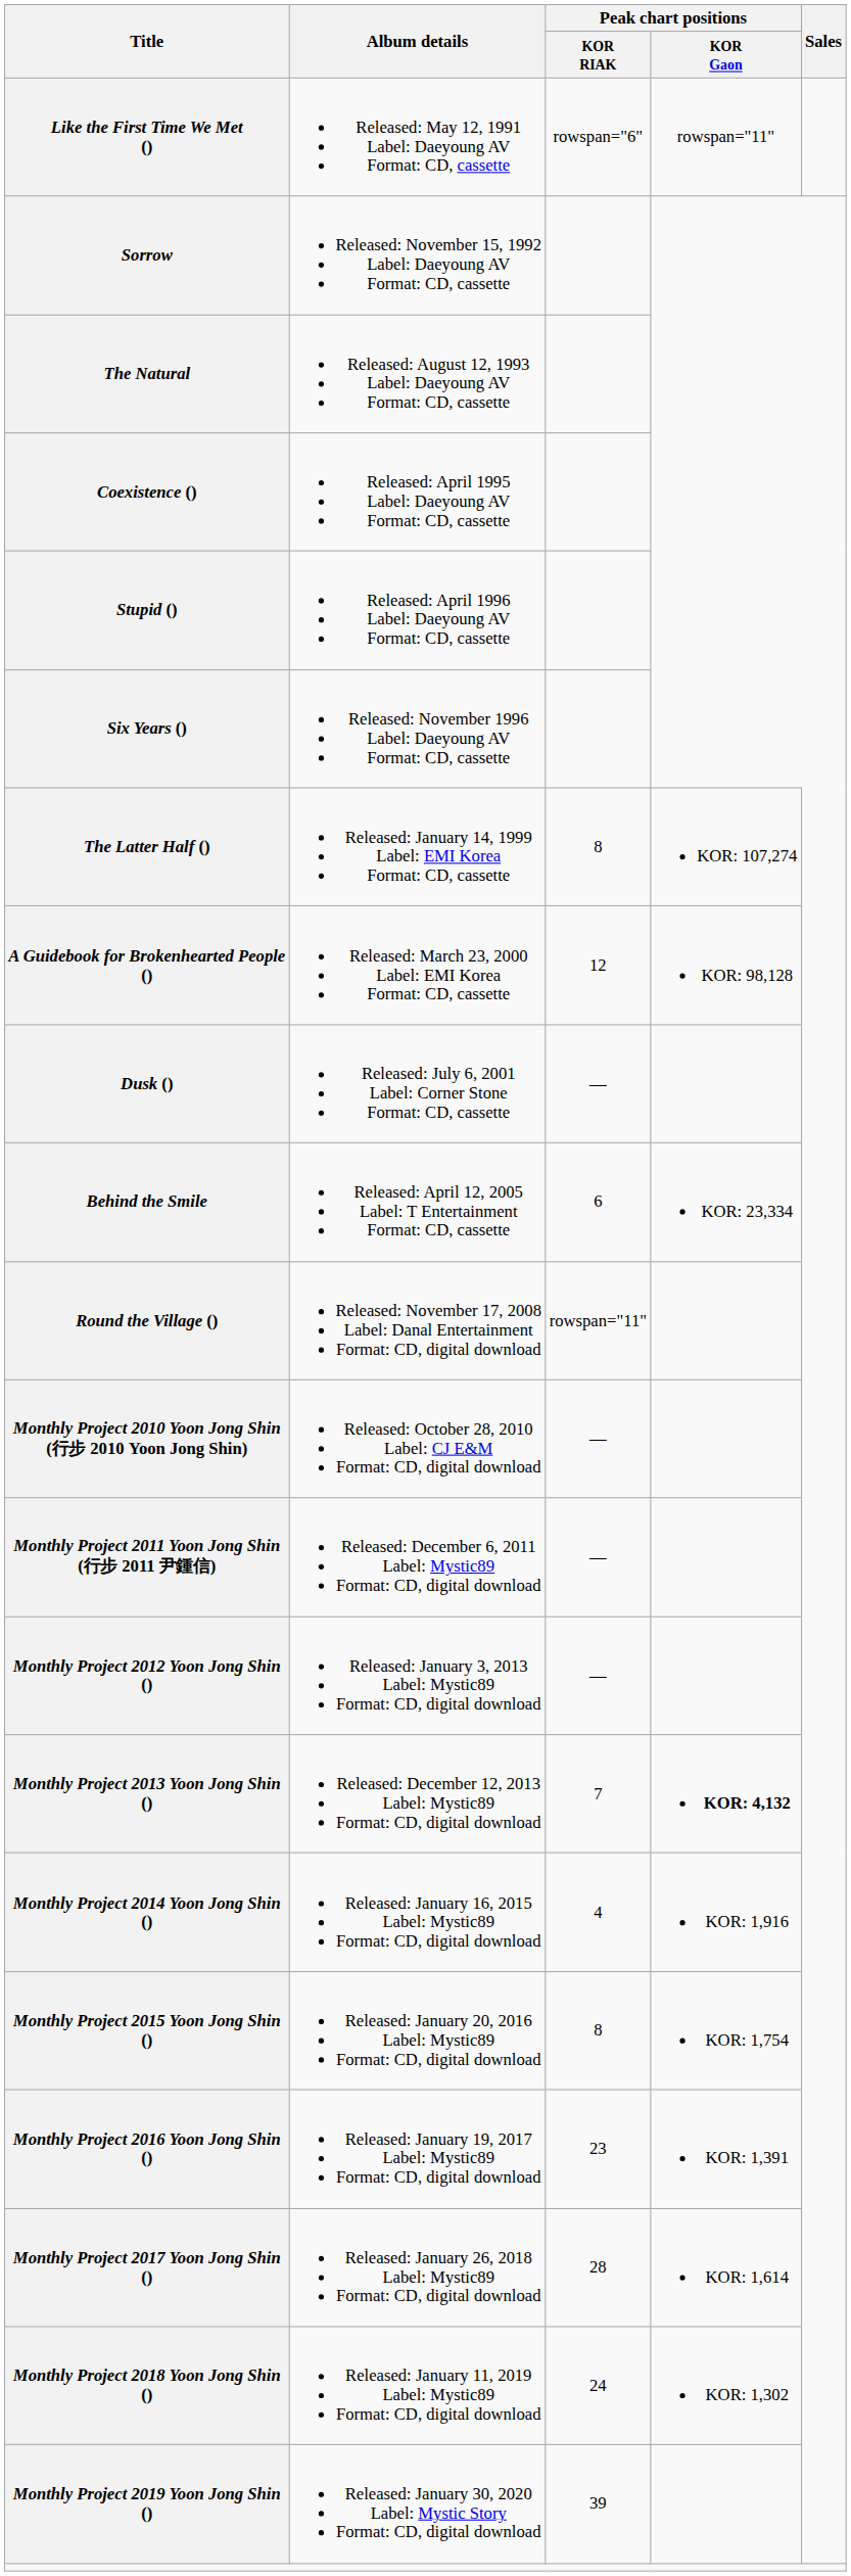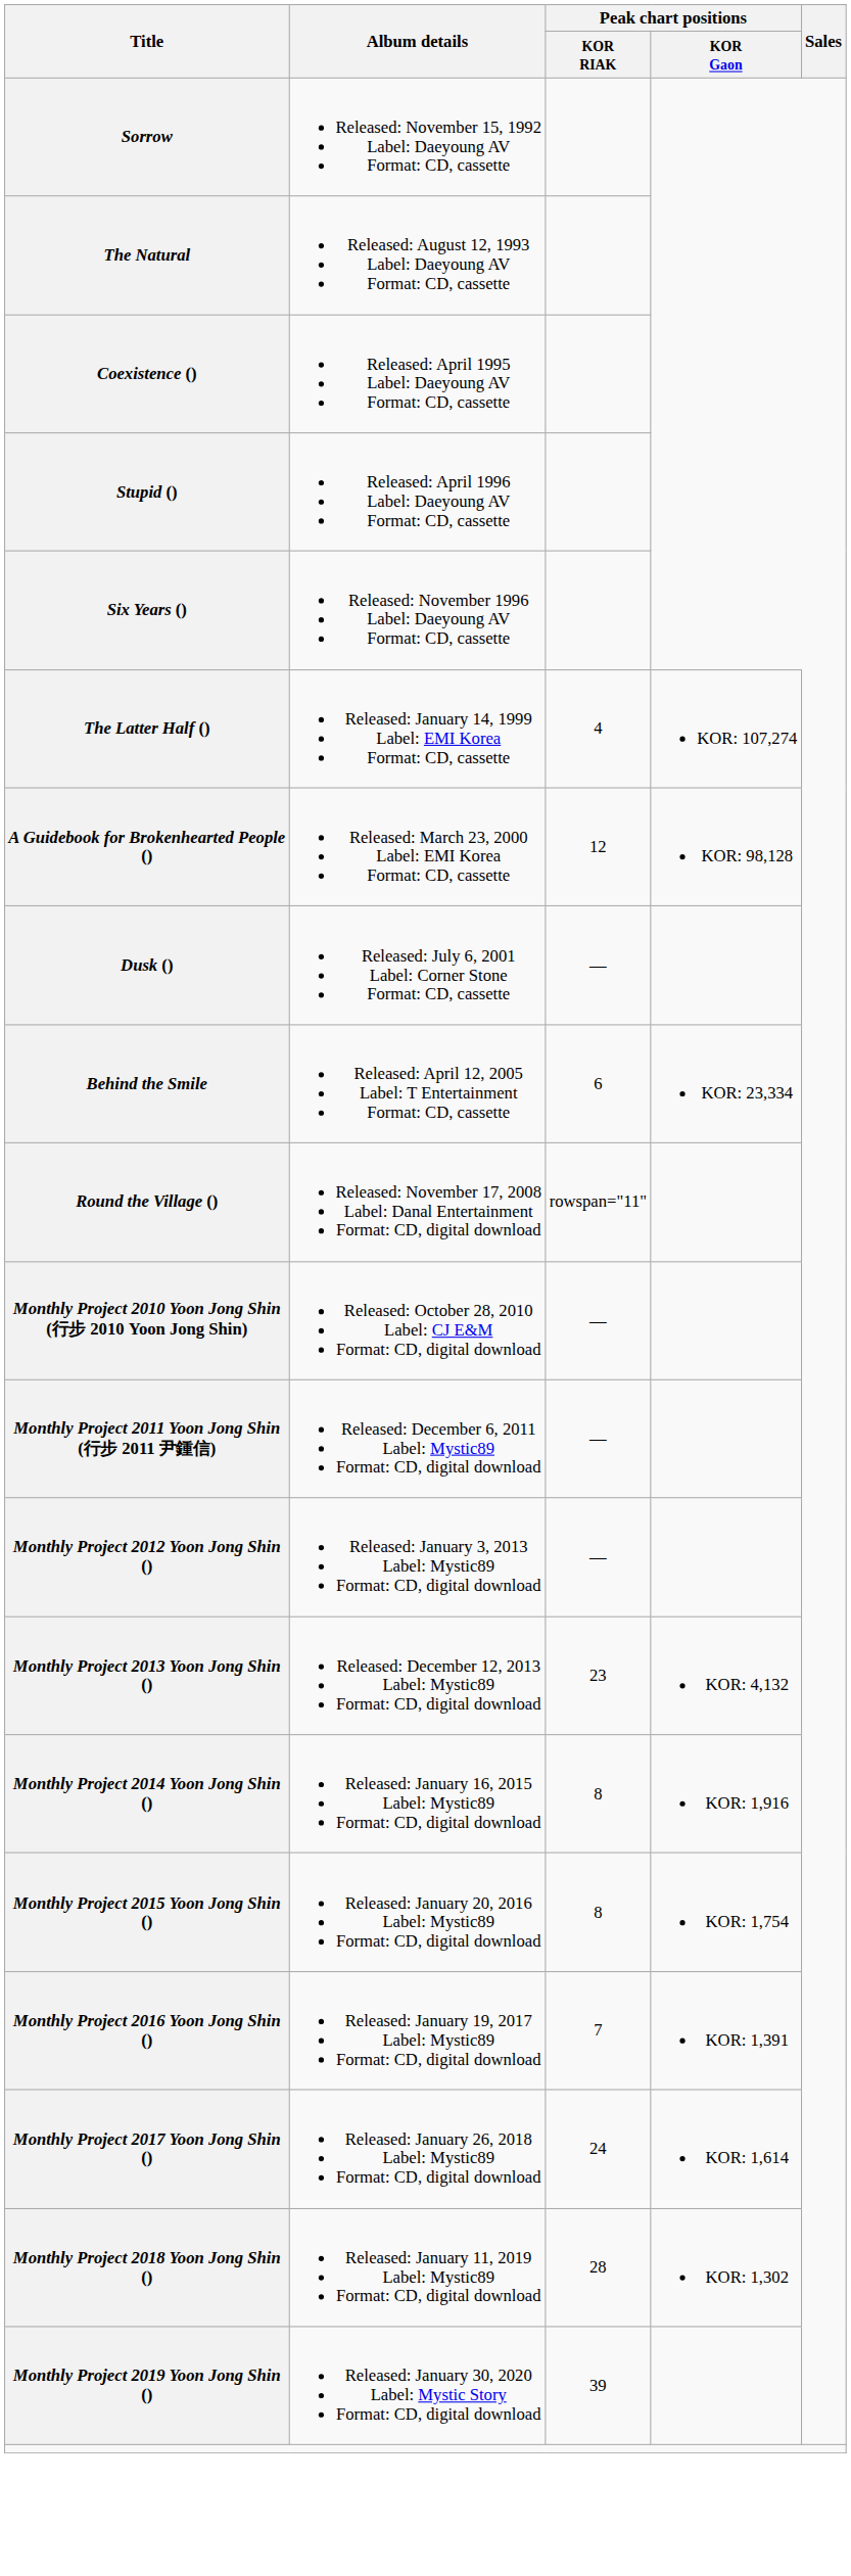- row: Like the First Time We Met () | Released: May 12, 1991 Label: Daeyoung AV Format: CD, cassette | rowspan="6" | rowspan="11"
The Latter Half () | Peak chart positions / KOR RIAK: 8 -> 4
Monthly Project 2013 Yoon Jong Shin () | Peak chart positions / KOR RIAK: 7 -> 23
Monthly Project 2013 Yoon Jong Shin () | Peak chart positions / KOR Gaon: bold -> normal
Monthly Project 2014 Yoon Jong Shin () | Peak chart positions / KOR RIAK: 4 -> 8
Monthly Project 2016 Yoon Jong Shin () | Peak chart positions / KOR RIAK: 23 -> 7
Monthly Project 2017 Yoon Jong Shin () | Peak chart positions / KOR RIAK: 28 -> 24
Monthly Project 2018 Yoon Jong Shin () | Peak chart positions / KOR RIAK: 24 -> 28
